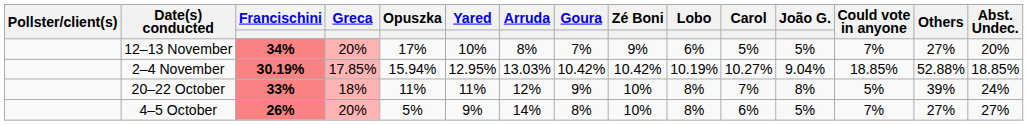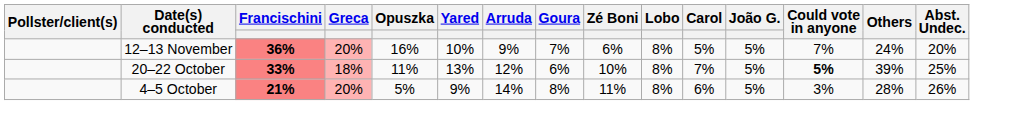12–13 November | Francischini: 34% -> 36%
12–13 November | Opuszka: 17% -> 16%
12–13 November | Arruda: 8% -> 9%
12–13 November | Zé Boni: 9% -> 6%
12–13 November | Lobo: 6% -> 8%
12–13 November | Others: 27% -> 24%
- row: 2–4 November | 30.19% | 17.85% | 15.94% | 12.95% | 13.03% | 10.42% | 10.42% | 10.19% | 10.27% | 9.04% | 18.85% | 52.88% | 18.85%
20–22 October | Yared: 11% -> 13%
20–22 October | Goura: 9% -> 6%
20–22 October | João G.: 8% -> 5%
20–22 October | Could vote in anyone: normal -> bold
20–22 October | Abst. Undec.: 24% -> 25%
4–5 October | Francischini: 26% -> 21%
4–5 October | Zé Boni: 10% -> 11%
4–5 October | Could vote in anyone: 7% -> 3%
4–5 October | Others: 27% -> 28%
4–5 October | Abst. Undec.: 27% -> 26%
